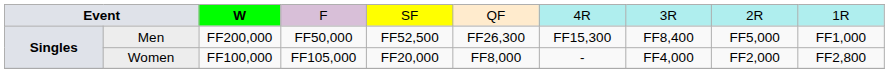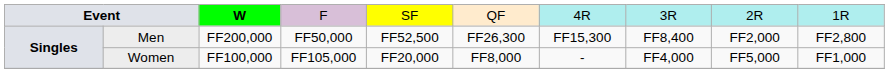Men | column 9: FF5,000 -> FF2,000
Men | column 10: FF1,000 -> FF2,800
Women | column 9: FF2,000 -> FF5,000
Women | column 10: FF2,800 -> FF1,000
